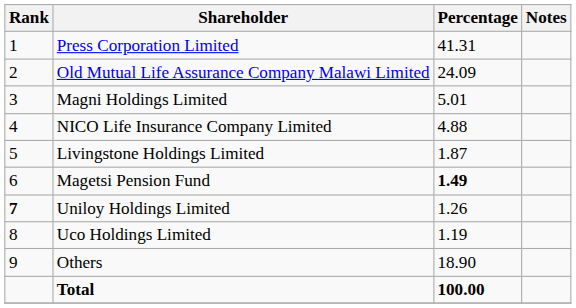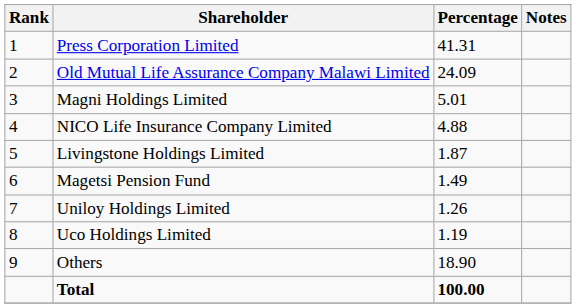Magetsi Pension Fund | Percentage: bold -> normal
Uniloy Holdings Limited | Rank: bold -> normal
